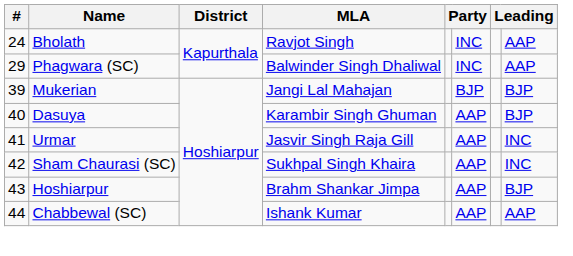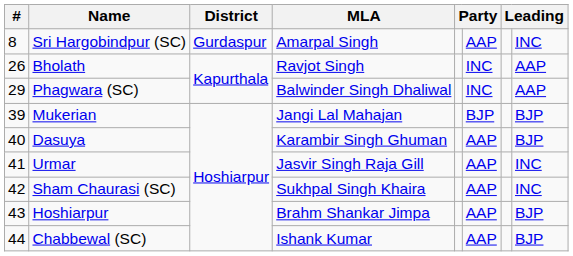+ row: 8 | Sri Hargobindpur (SC) | Gurdaspur | Amarpal Singh | AAP | INC
Bholath | #: 24 -> 26
Chabbewal (SC) | column 8: AAP -> BJP
